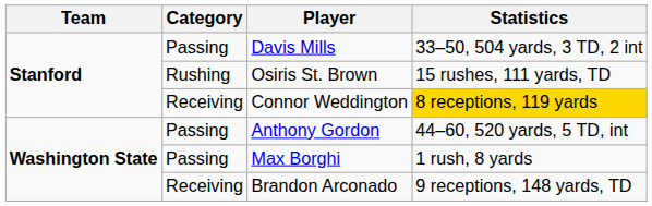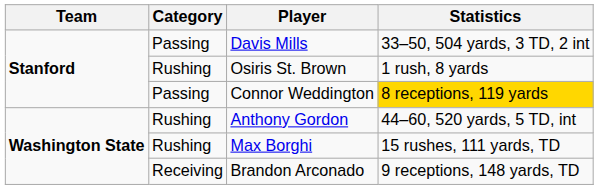Osiris St. Brown | Statistics: 15 rushes, 111 yards, TD -> 1 rush, 8 yards
Connor Weddington | Category: Receiving -> Passing
Anthony Gordon | Category: Passing -> Rushing
Max Borghi | Category: Passing -> Rushing
Max Borghi | Statistics: 1 rush, 8 yards -> 15 rushes, 111 yards, TD
